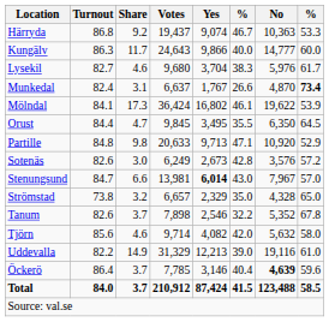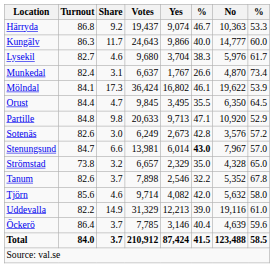Munkedal | column 8: bold -> normal
Stenungsund | Yes: bold -> normal
Stenungsund | column 6: normal -> bold
Öckerö | No: bold -> normal
